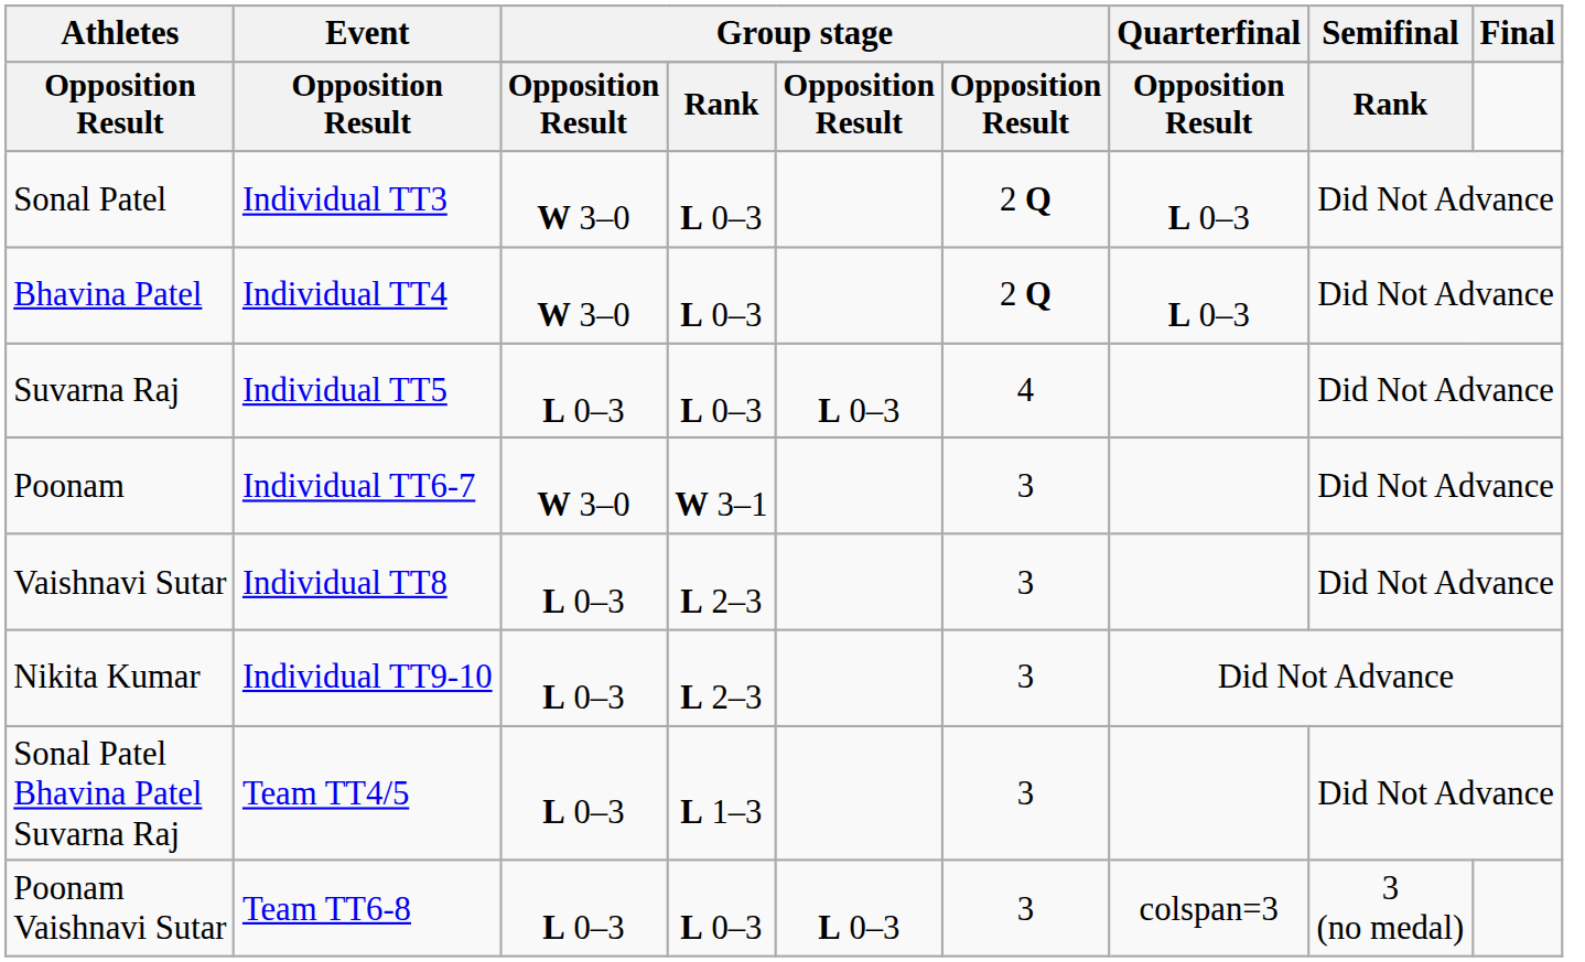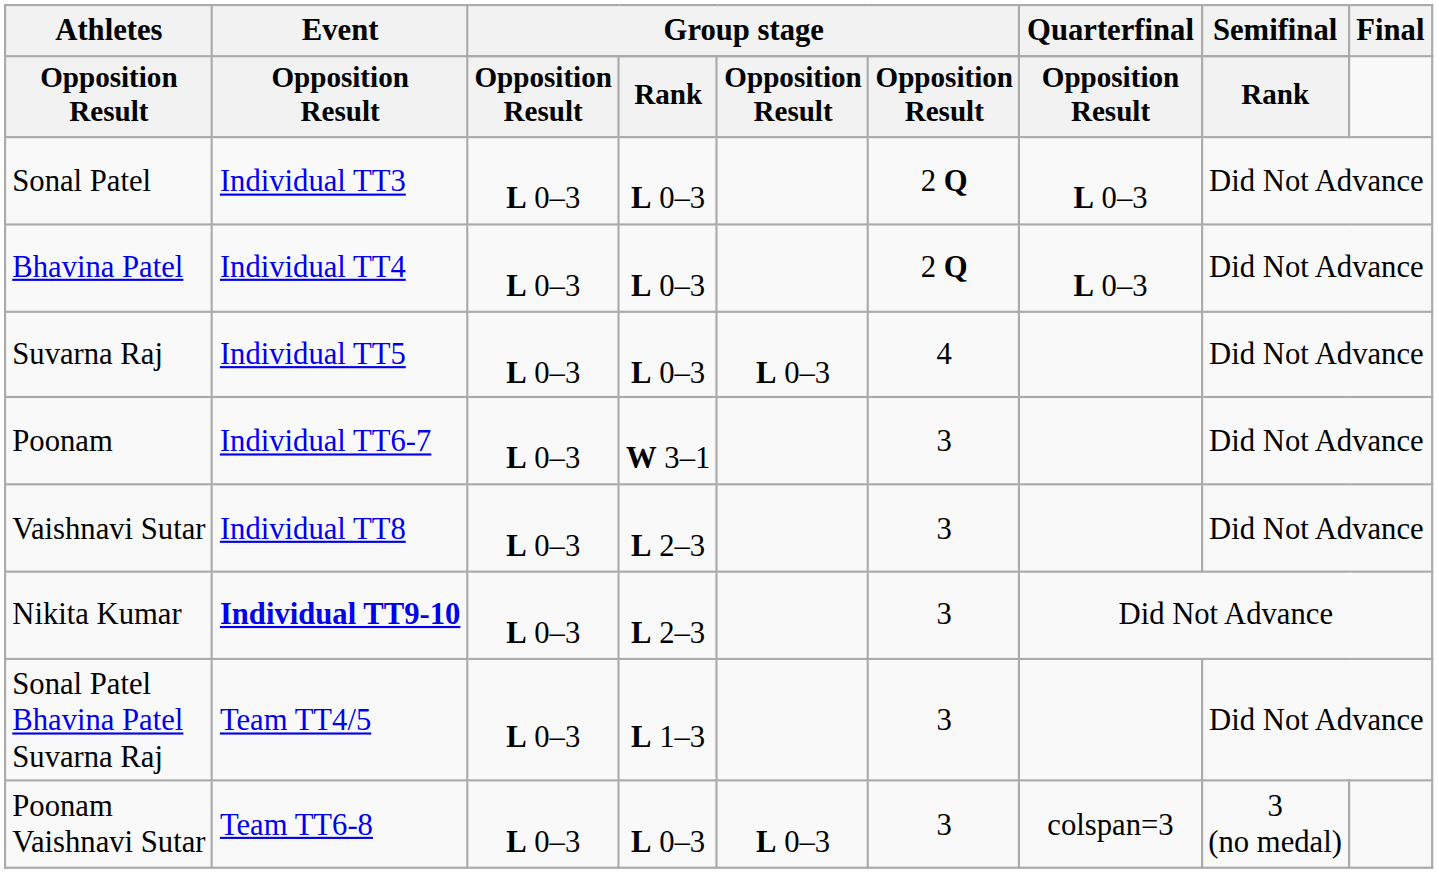Sonal Patel | column 3: W 3–0 -> L 0–3
Bhavina Patel | column 3: W 3–0 -> L 0–3
Poonam | column 3: W 3–0 -> L 0–3
Nikita Kumar | Event: normal -> bold
